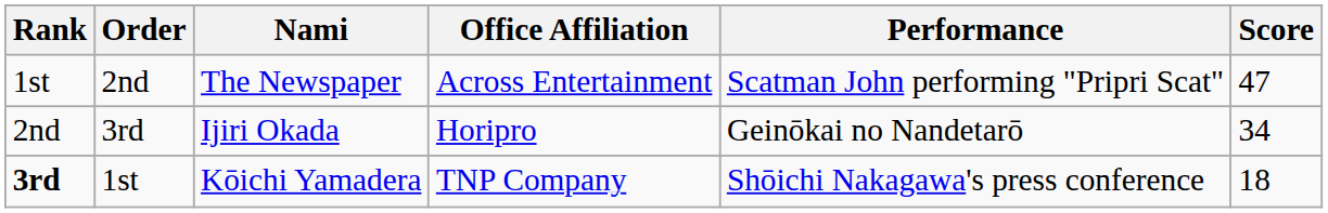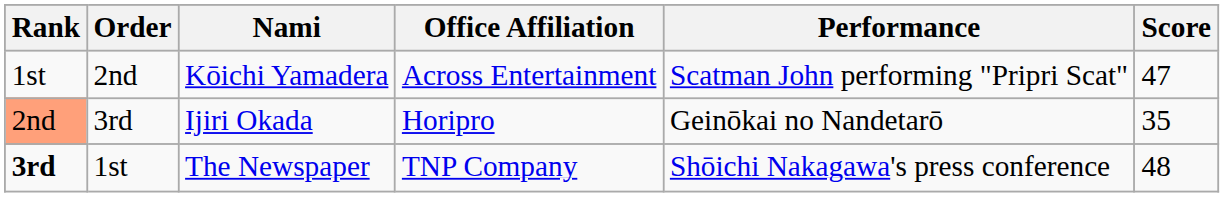row 2 | Nami: The Newspaper -> Kōichi Yamadera
row 3 | Rank: no background -> lightsalmon background
row 3 | Score: 34 -> 35
row 4 | Nami: Kōichi Yamadera -> The Newspaper
row 4 | Score: 18 -> 48
